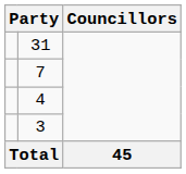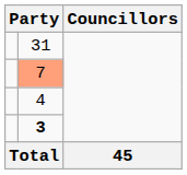7 | column 2: no background -> lightsalmon background
3 | column 2: normal -> bold
